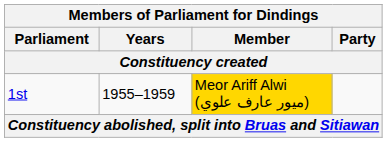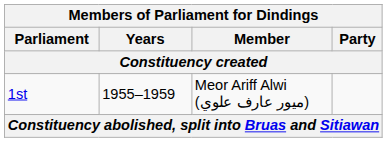1st | Member: gold background -> no background
